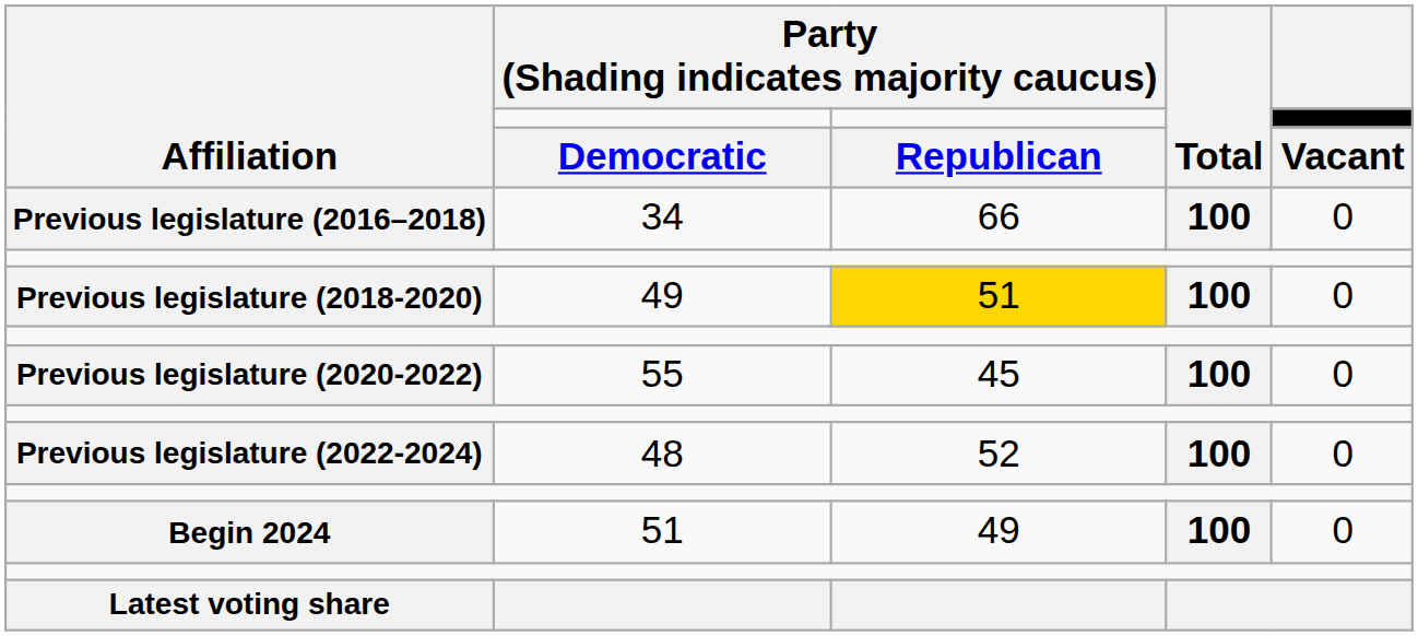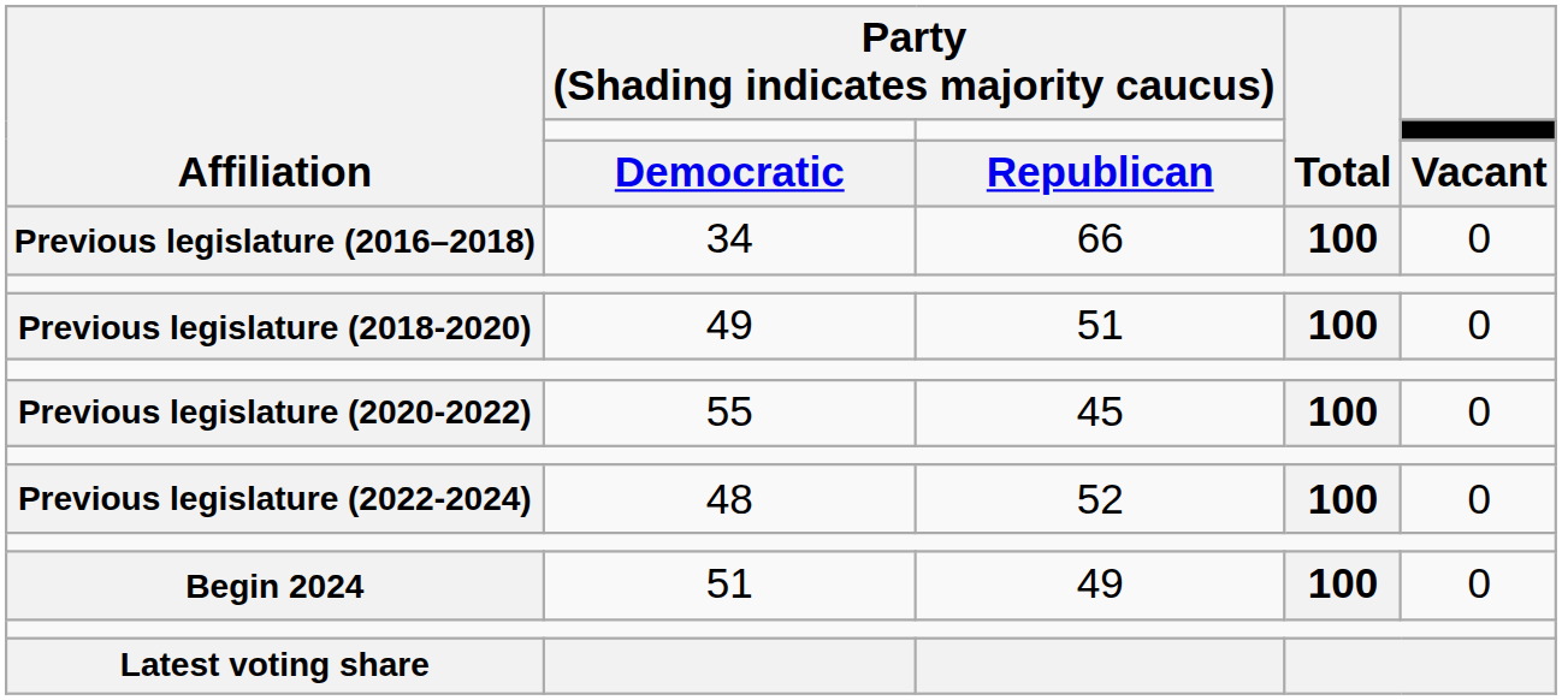Previous legislature (2018-2020) | column 3: gold background -> no background
